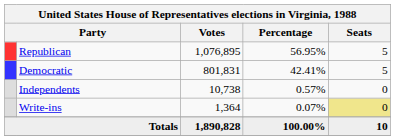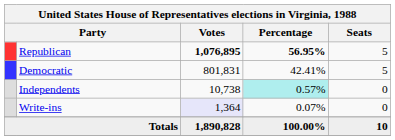Republican | Votes: normal -> bold
Republican | Percentage: normal -> bold
Independents | Percentage: no background -> paleturquoise background
Write-ins | Votes: no background -> lavender background
Write-ins | Seats: khaki background -> no background
